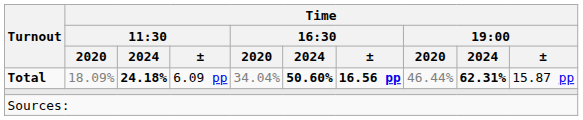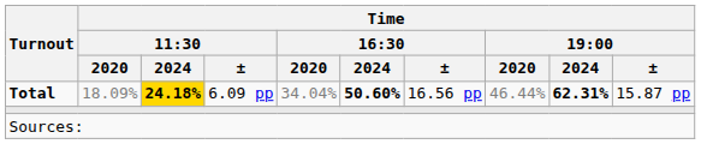Total | Time / 11:30 / 2024: no background -> gold background
Total | Time / 16:30 / ±: bold -> normal
